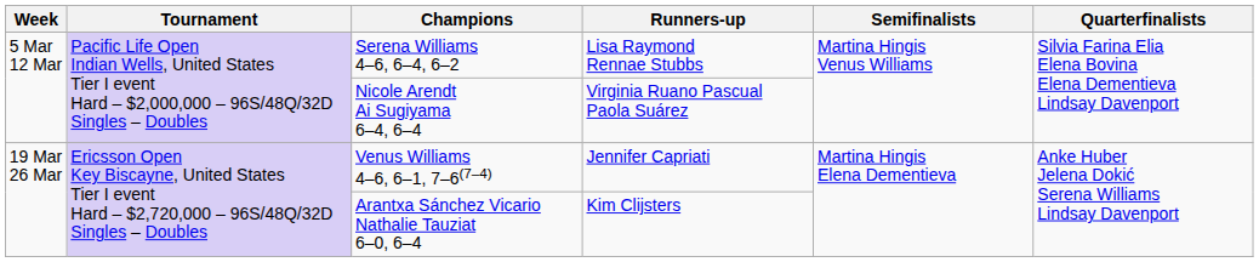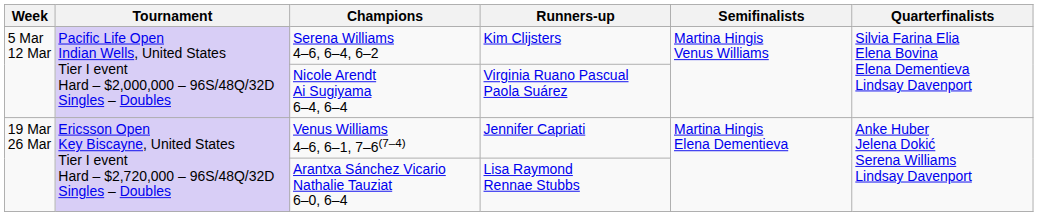Serena Williams 4–6, 6–4, 6–2 | Runners-up: Lisa Raymond Rennae Stubbs -> Kim Clijsters
Arantxa Sánchez Vicario Nathalie Tauziat 6–0, 6–4 | Runners-up: Kim Clijsters -> Lisa Raymond Rennae Stubbs
